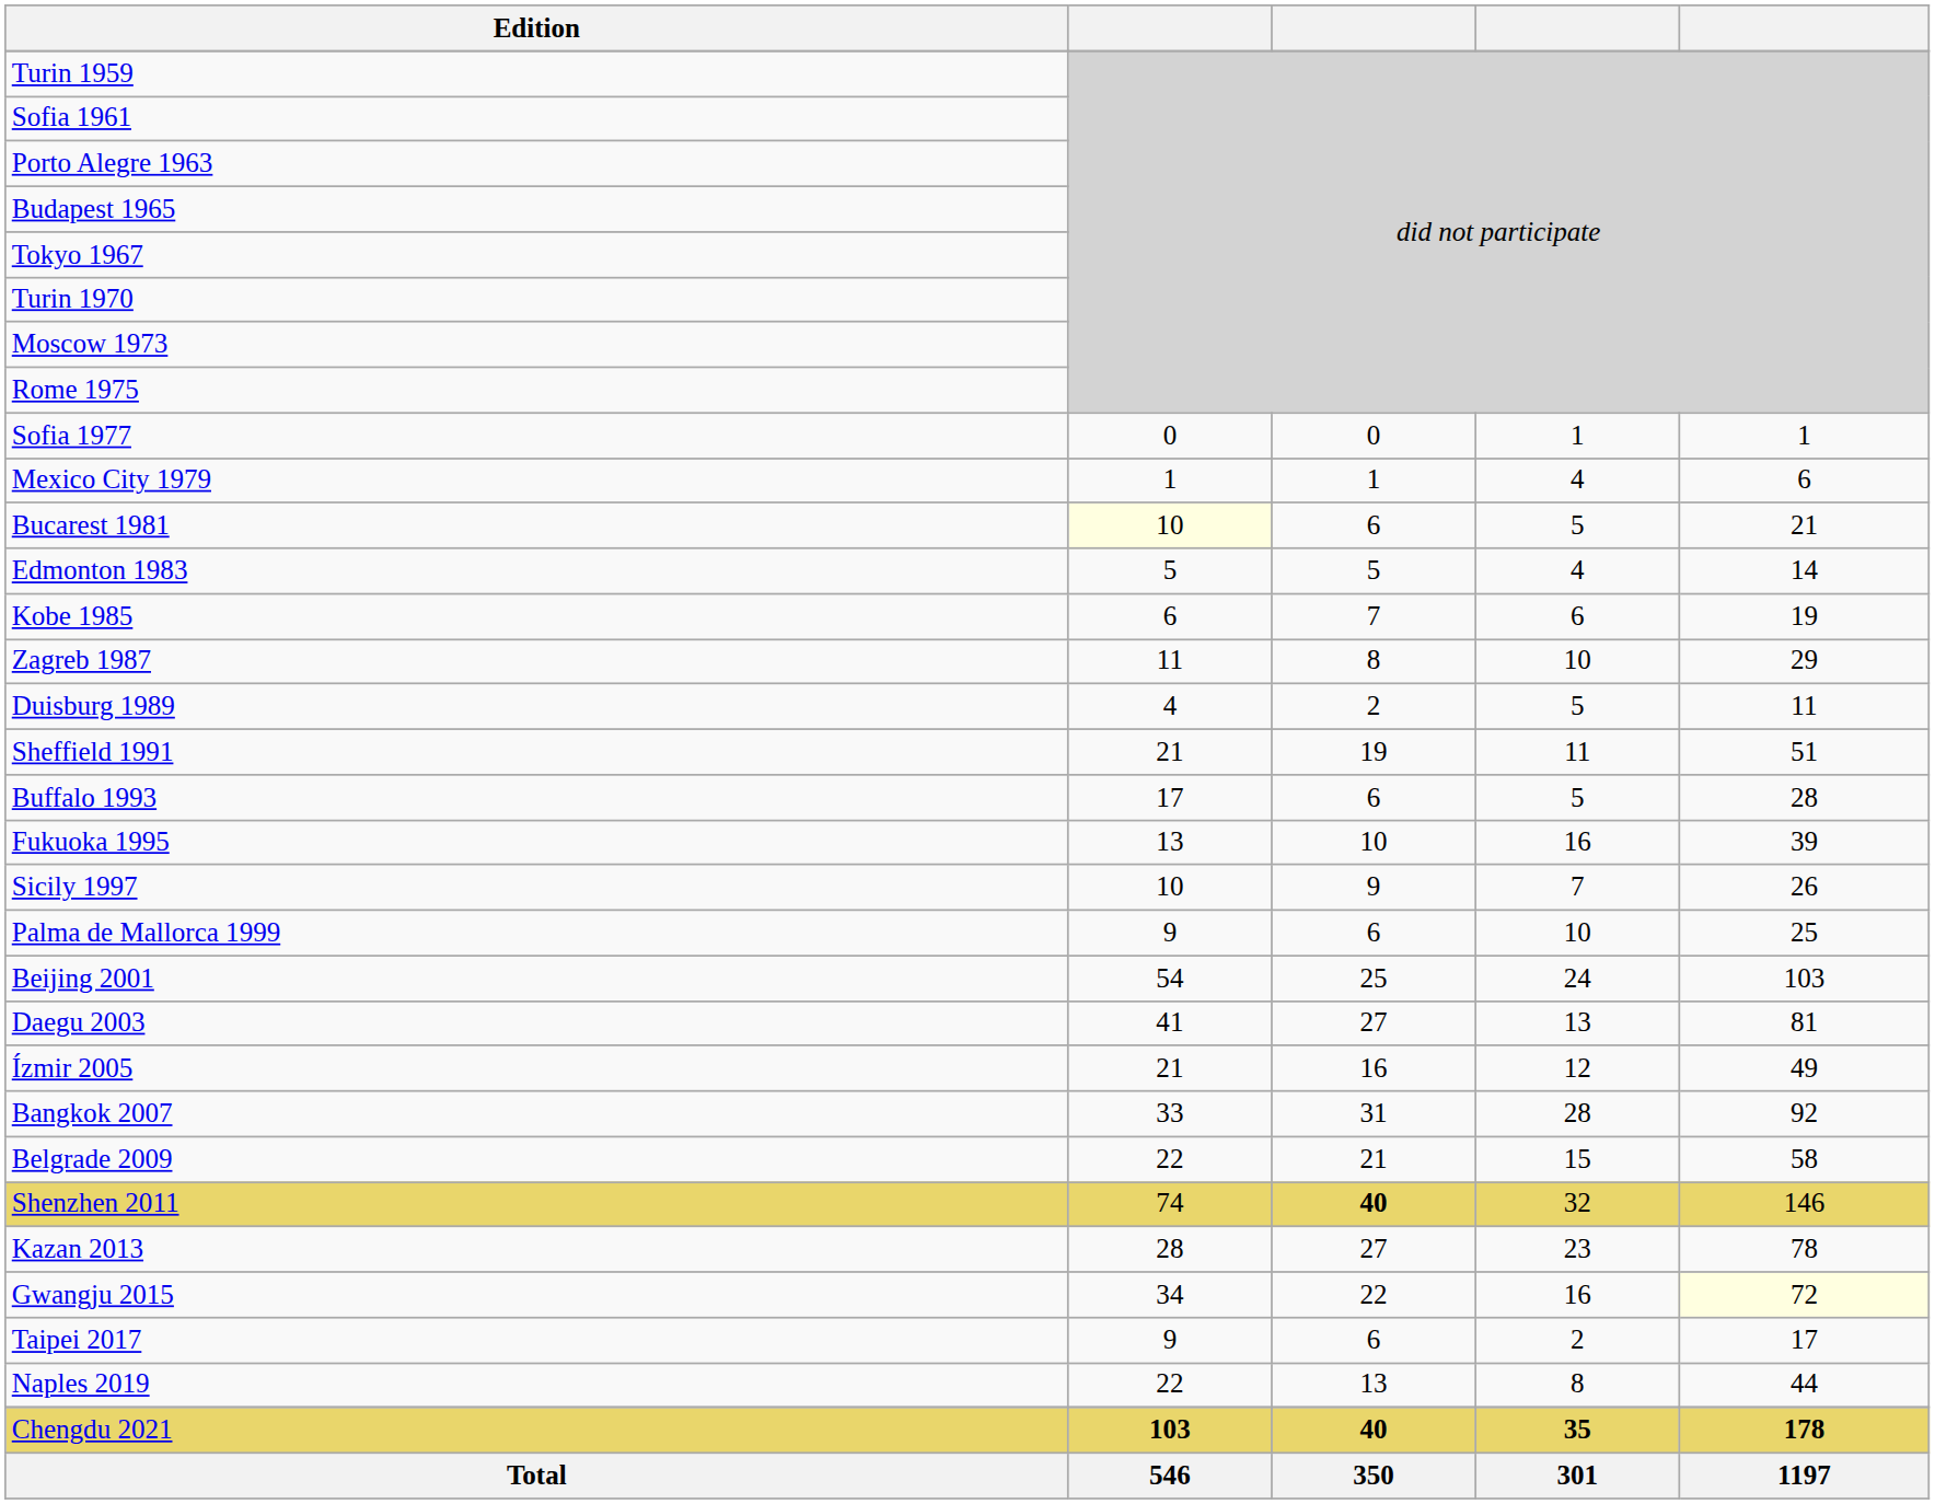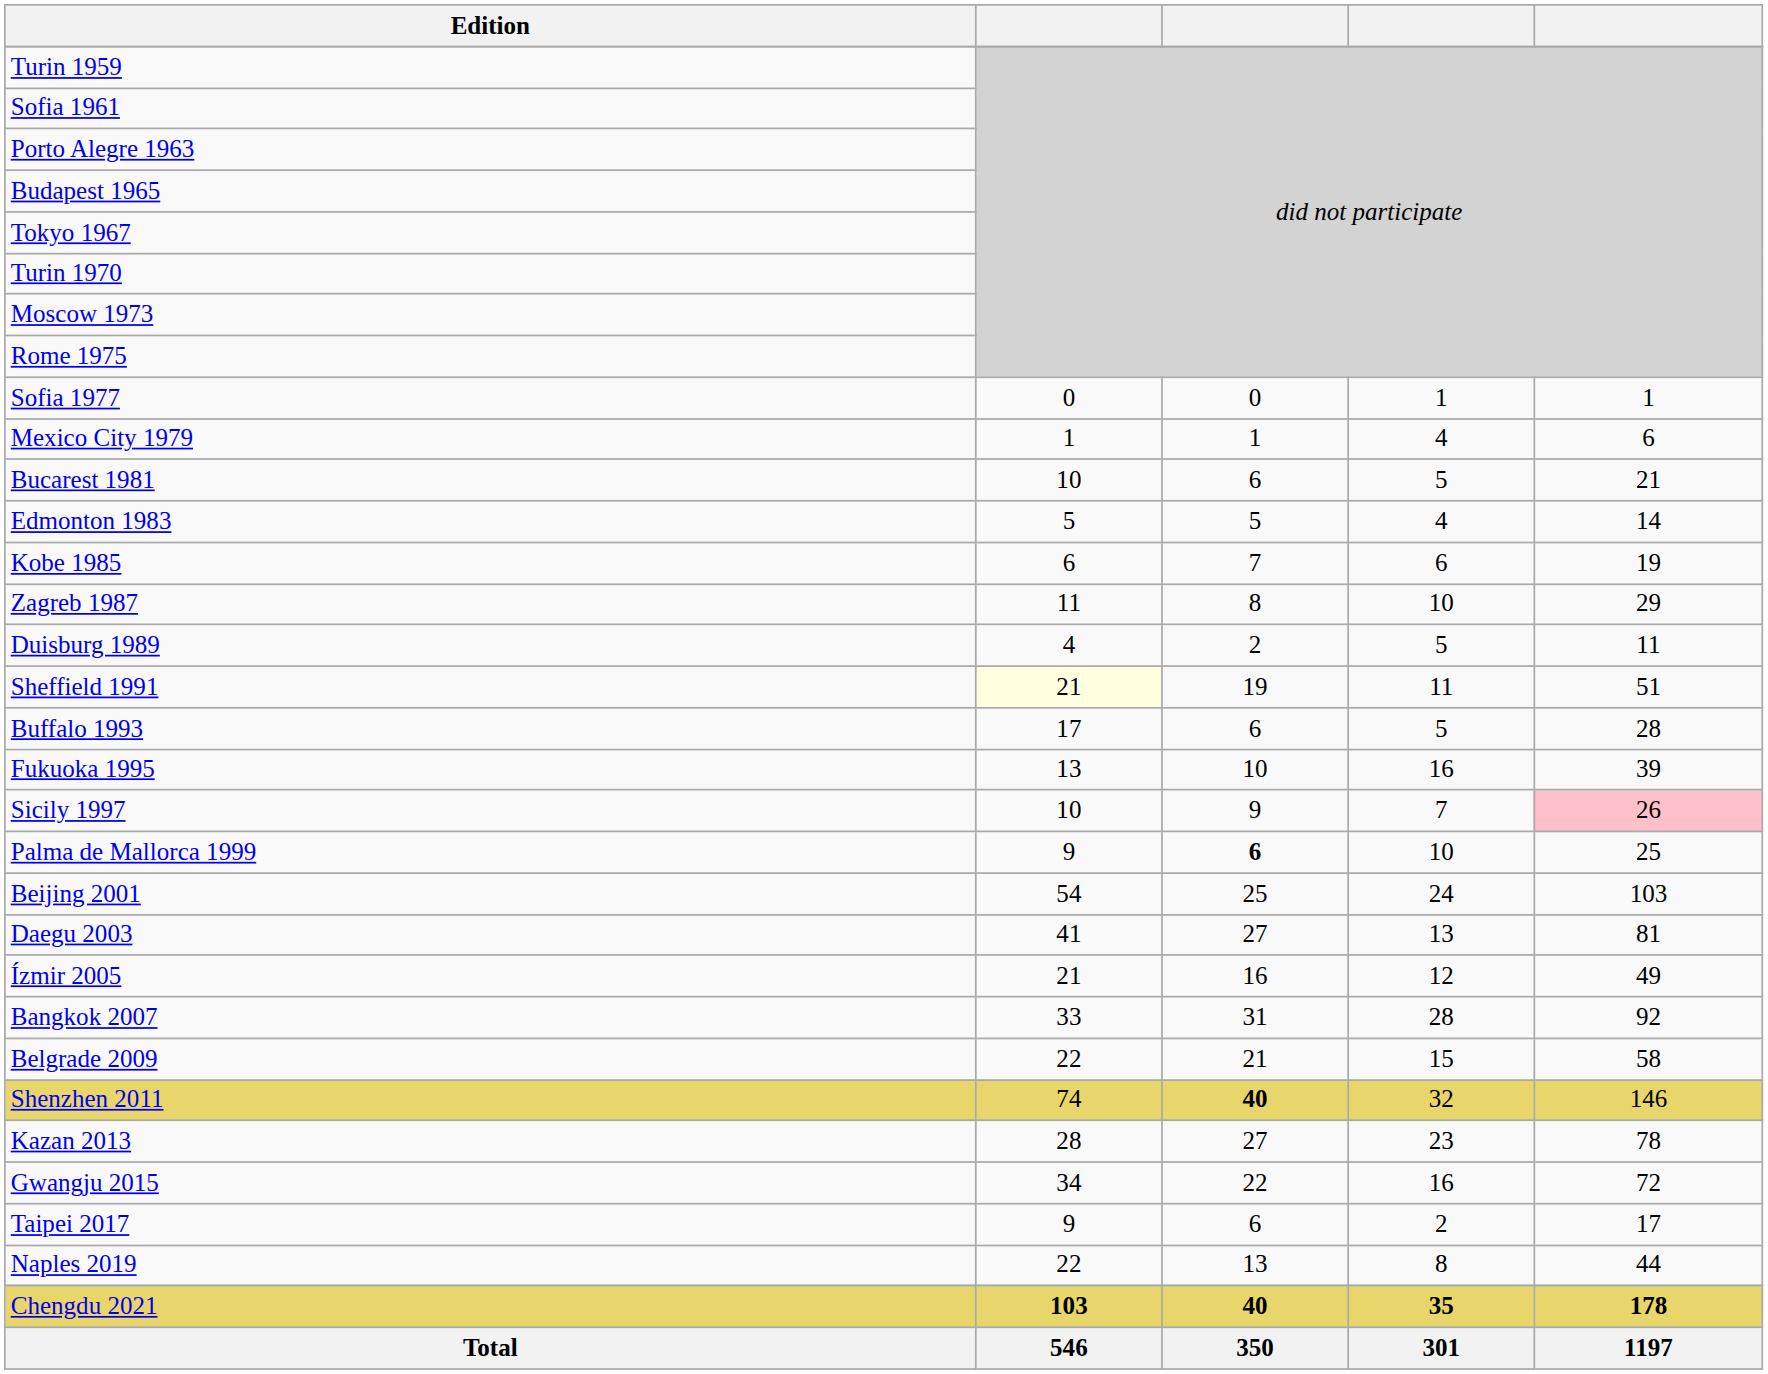Bucarest 1981 | column 2: lightyellow background -> no background
Sheffield 1991 | column 2: no background -> lightyellow background
Sicily 1997 | column 5: no background -> pink background
Palma de Mallorca 1999 | column 3: normal -> bold
Gwangju 2015 | column 5: lightyellow background -> no background
